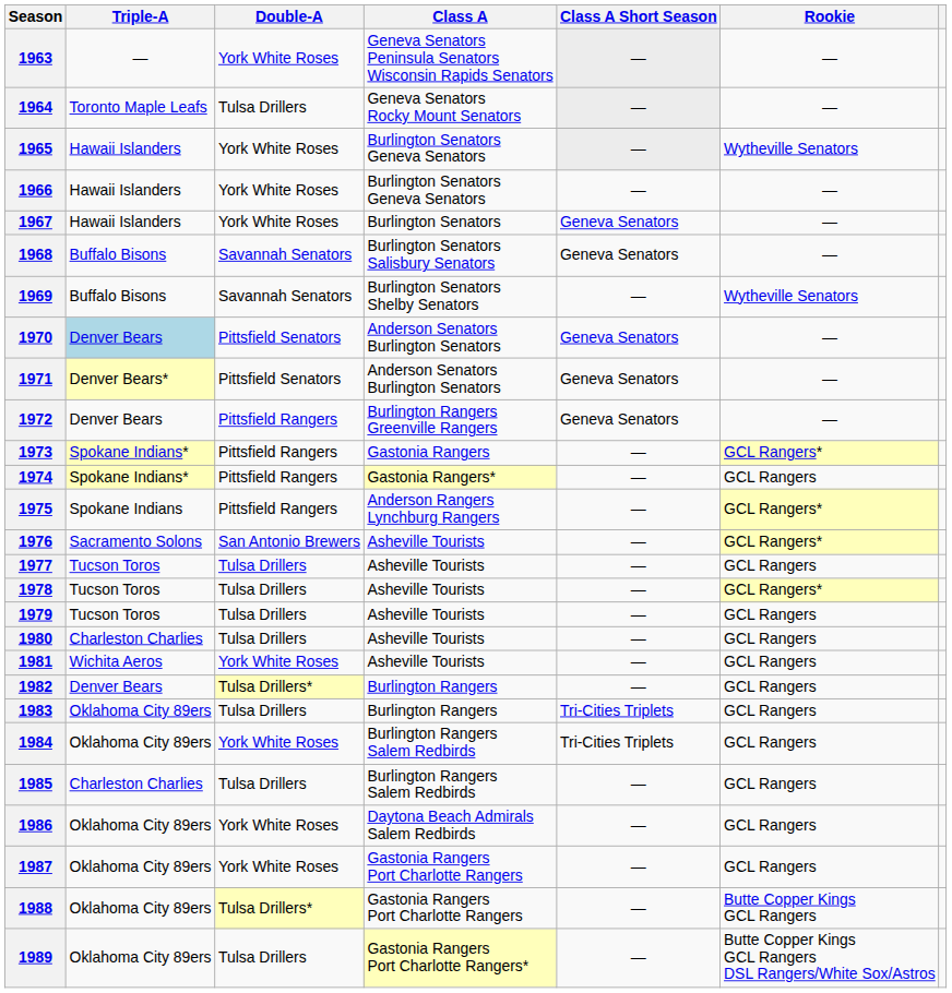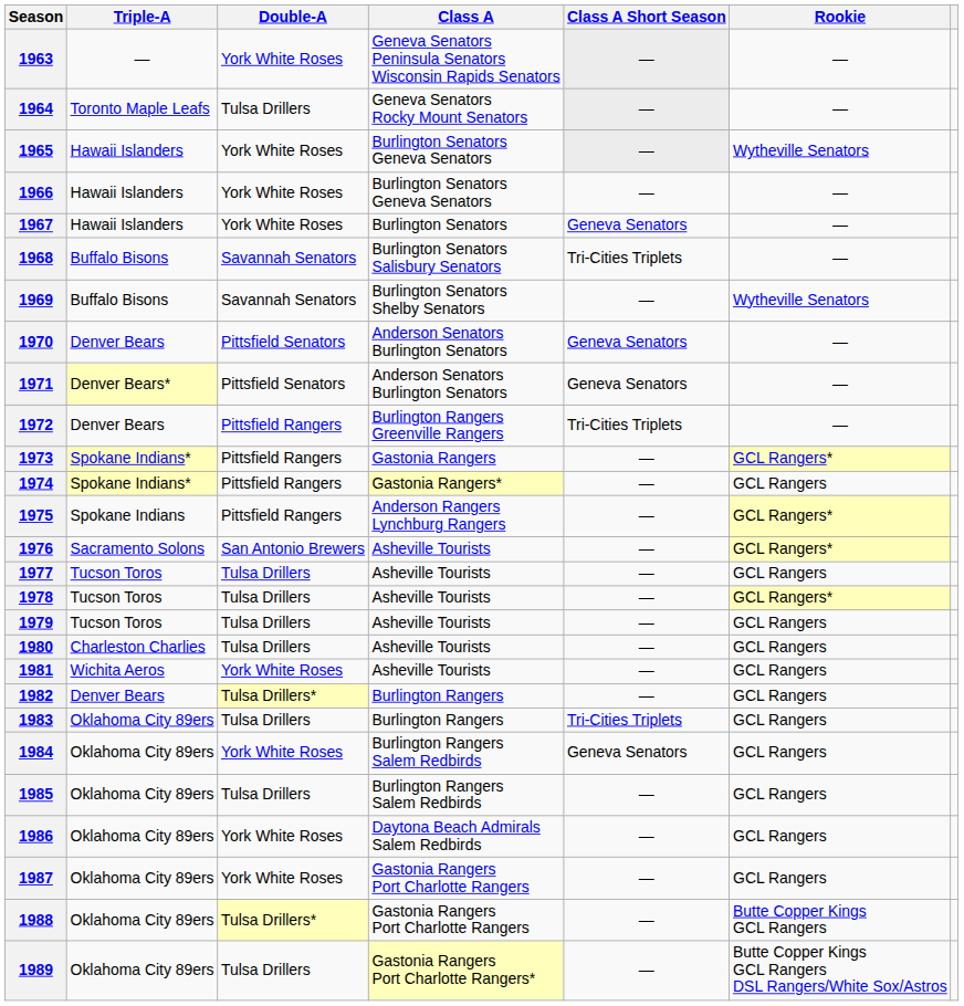1968 | Class A Short Season: Geneva Senators -> Tri-Cities Triplets
1970 | Triple-A: lightblue background -> no background
1972 | Class A Short Season: Geneva Senators -> Tri-Cities Triplets
1984 | Class A Short Season: Tri-Cities Triplets -> Geneva Senators
1985 | Triple-A: Charleston Charlies -> Oklahoma City 89ers
